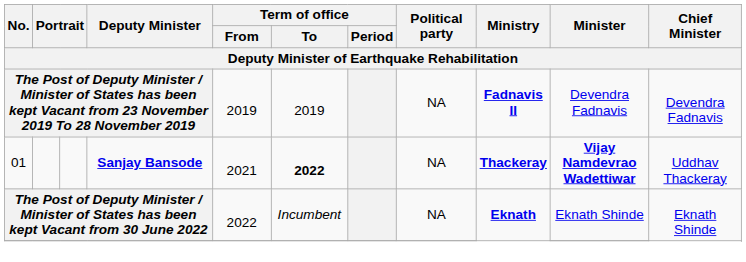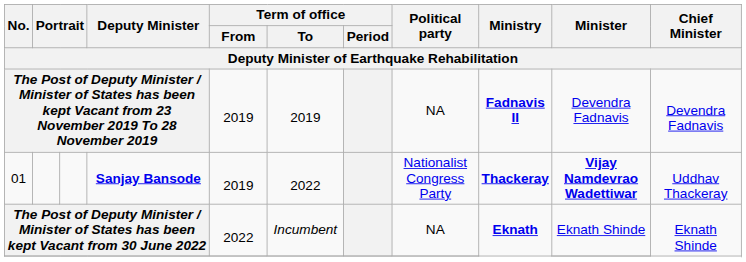01 | Term of office / From: 2021 -> 2019
01 | Term of office / To: bold -> normal
01 | Political party: NA -> Nationalist Congress Party
